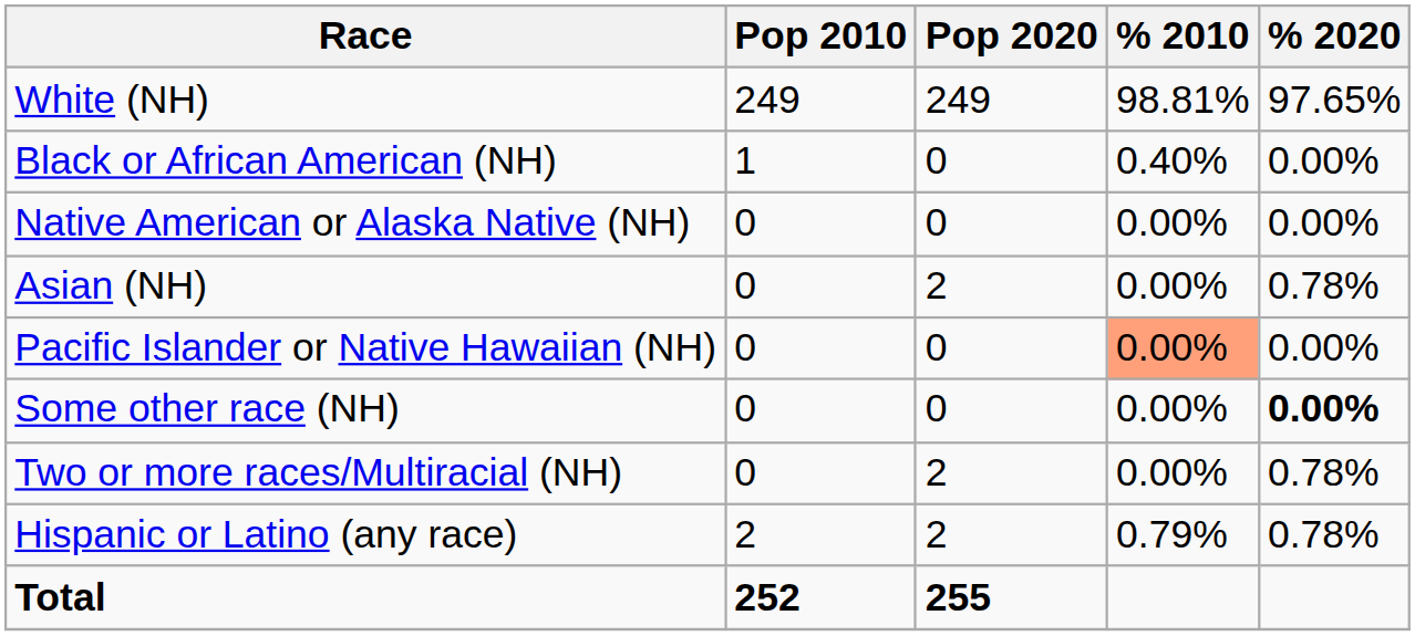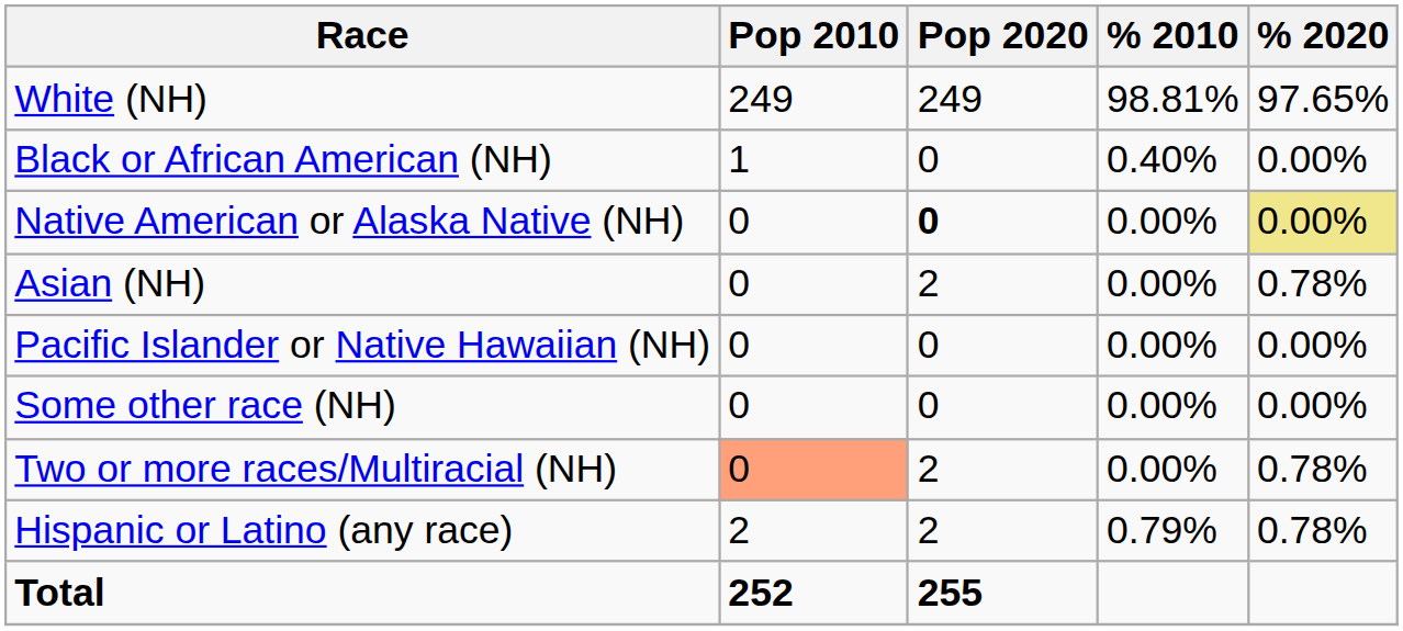Native American or Alaska Native (NH) | Pop 2020: normal -> bold
Native American or Alaska Native (NH) | % 2020: no background -> khaki background
Pacific Islander or Native Hawaiian (NH) | % 2010: lightsalmon background -> no background
Some other race (NH) | % 2020: bold -> normal
Two or more races/Multiracial (NH) | Pop 2010: no background -> lightsalmon background
